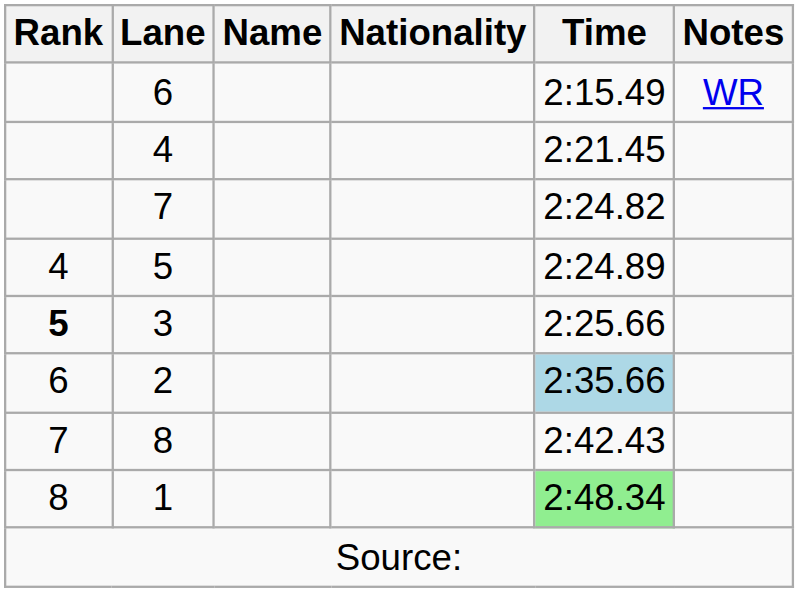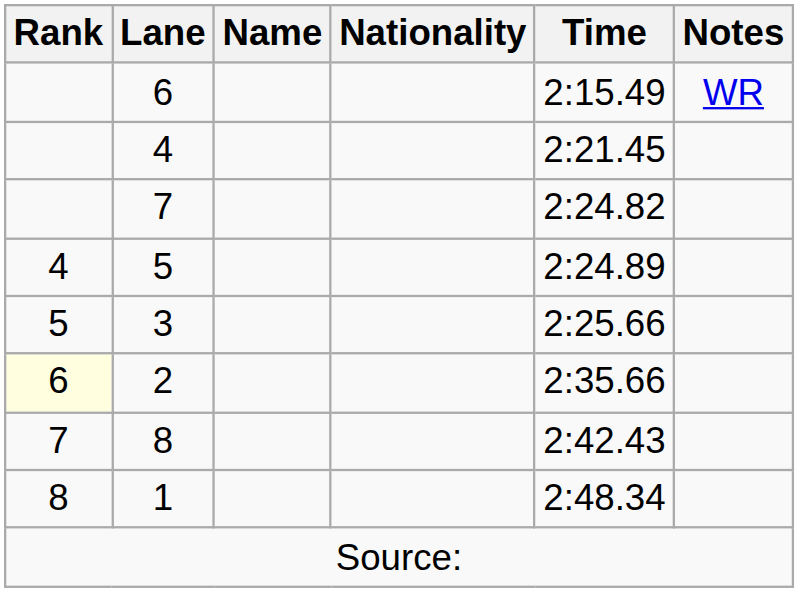3 | Rank: bold -> normal
2 | Rank: no background -> lightyellow background
2 | Time: lightblue background -> no background
1 | Time: lightgreen background -> no background
